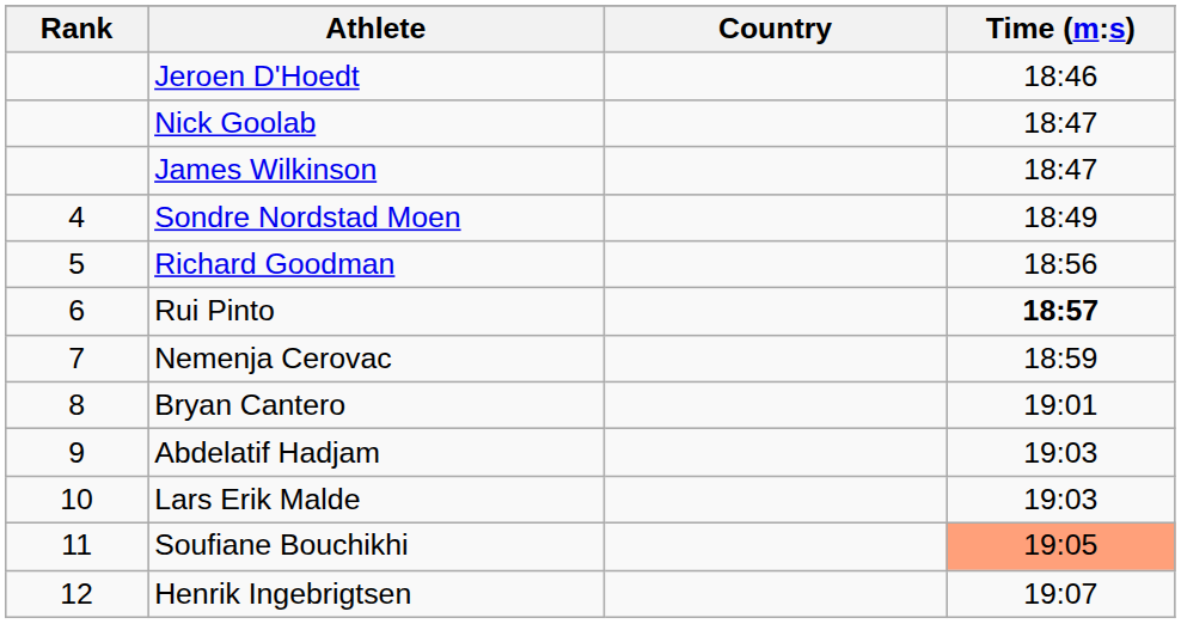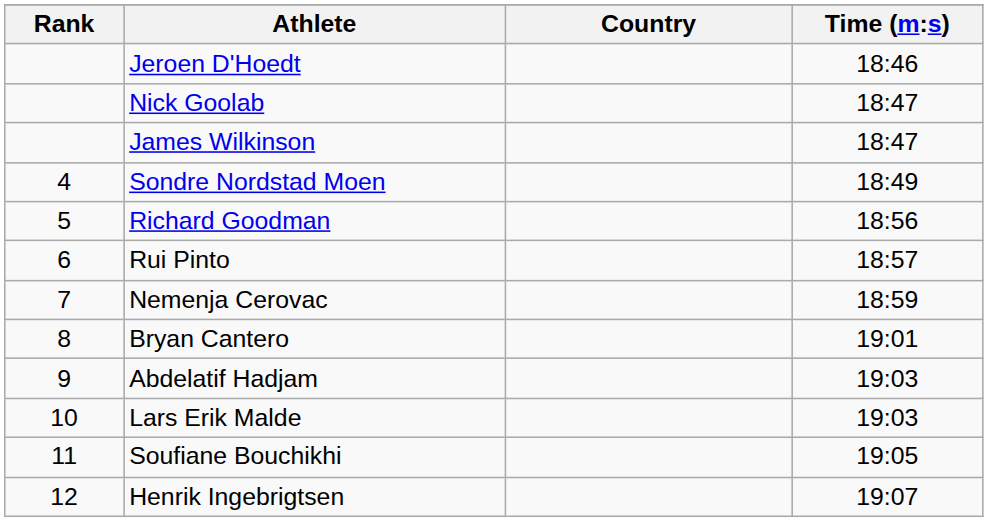Rui Pinto | Time (m:s): bold -> normal
Soufiane Bouchikhi | Time (m:s): lightsalmon background -> no background
